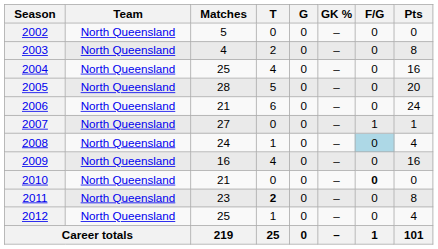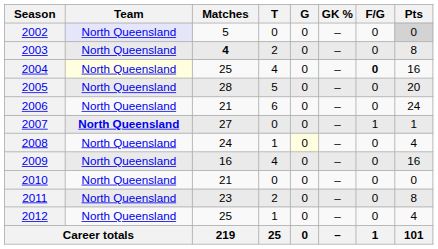2002 | Team: no background -> lavender background
2002 | Pts: no background -> lightgrey background
2003 | Matches: normal -> bold
2004 | Team: no background -> lightyellow background
2004 | F/G: normal -> bold
2007 | Team: normal -> bold
2008 | G: no background -> lightyellow background
2008 | F/G: lightblue background -> no background
2010 | F/G: bold -> normal
2011 | T: bold -> normal
